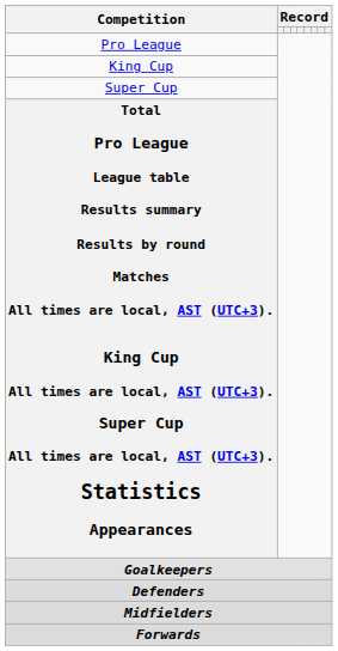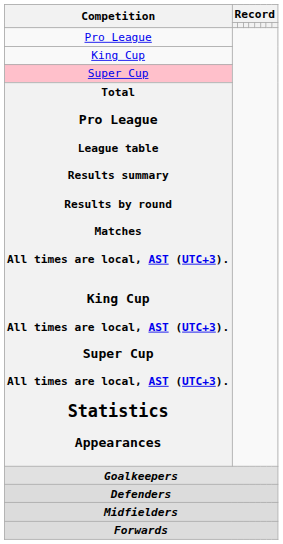Super Cup | Competition: no background -> pink background
